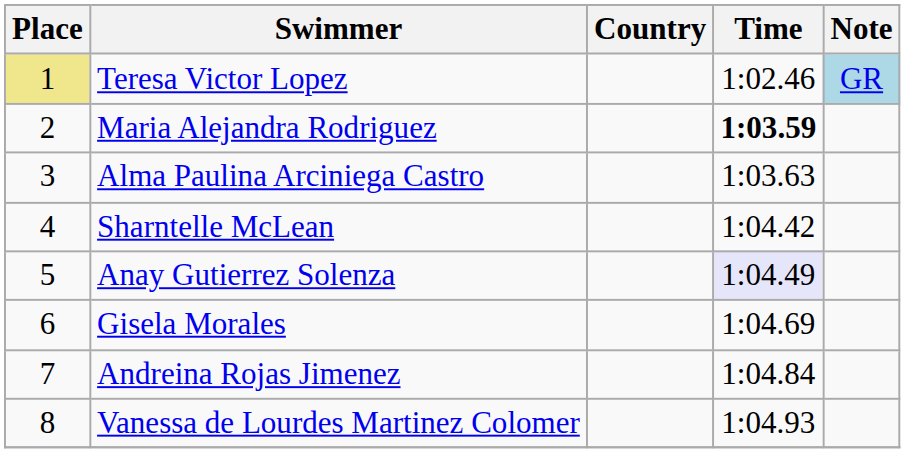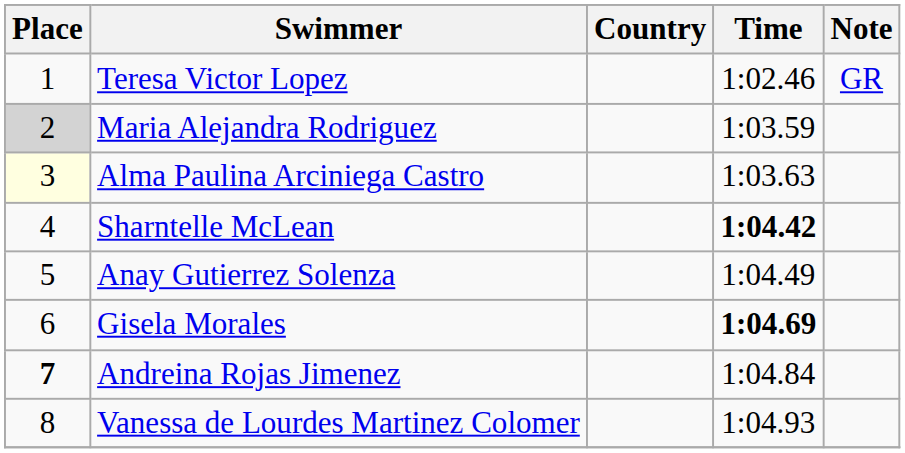Teresa Victor Lopez | Place: khaki background -> no background
Teresa Victor Lopez | Note: lightblue background -> no background
Maria Alejandra Rodriguez | Place: no background -> lightgrey background
Maria Alejandra Rodriguez | Time: bold -> normal
Alma Paulina Arciniega Castro | Place: no background -> lightyellow background
Sharntelle McLean | Time: normal -> bold
Anay Gutierrez Solenza | Time: lavender background -> no background
Gisela Morales | Time: normal -> bold
Andreina Rojas Jimenez | Place: normal -> bold
